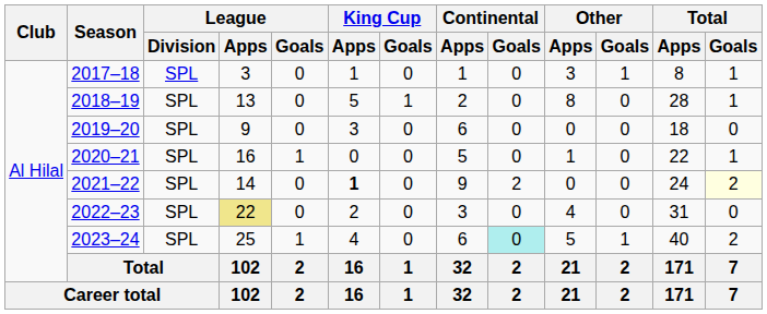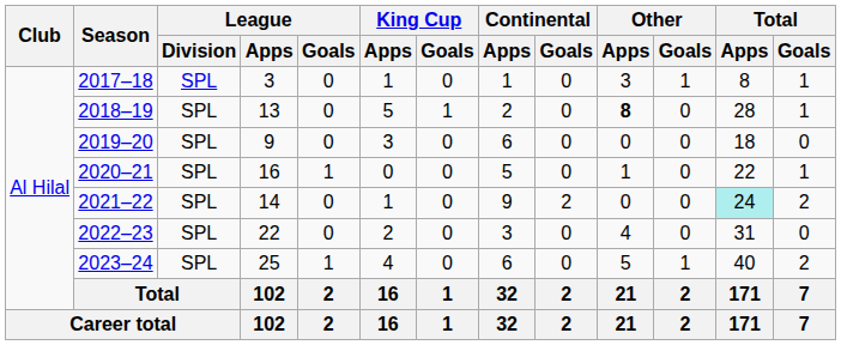2018–19 | Other / Apps: normal -> bold
2021–22 | King Cup / Apps: bold -> normal
2021–22 | Total / Apps: no background -> paleturquoise background
2021–22 | Total / Goals: lightyellow background -> no background
2022–23 | League / Apps: khaki background -> no background
2023–24 | Continental / Goals: paleturquoise background -> no background
